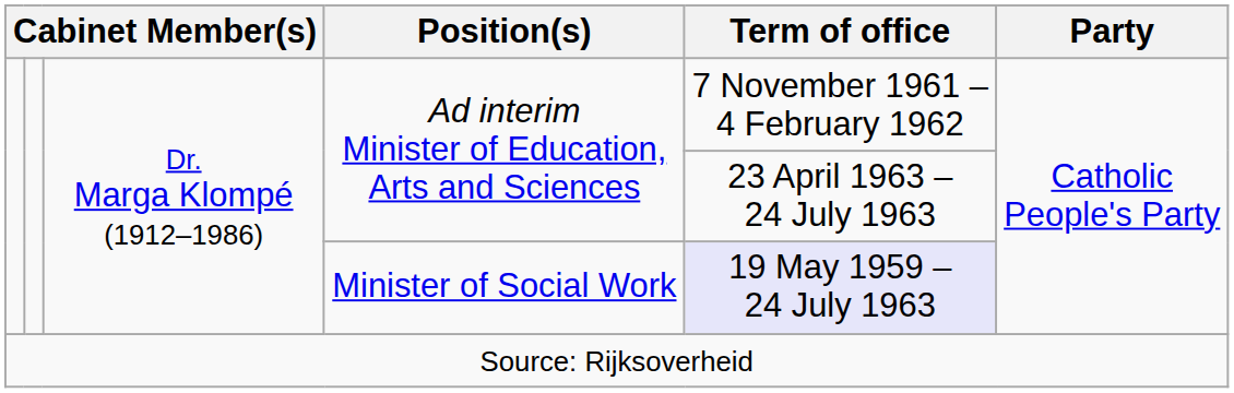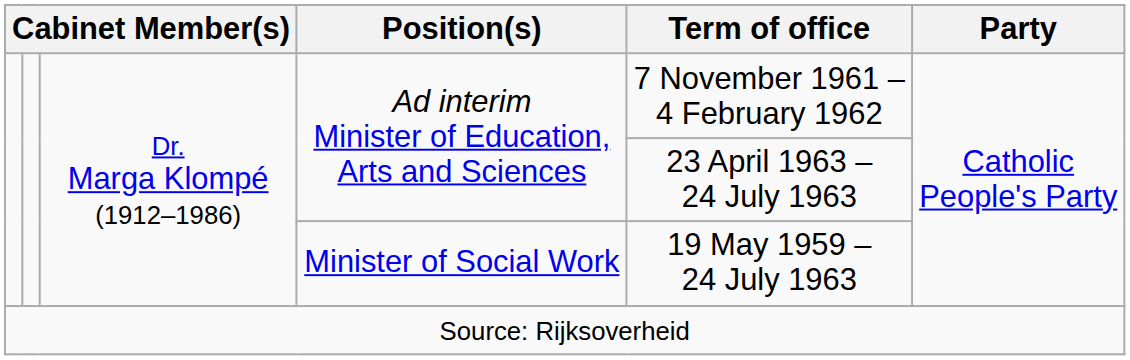Minister of Social Work | Term of office: lavender background -> no background
